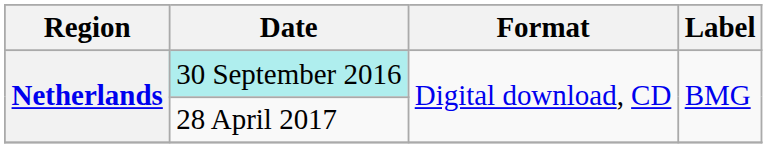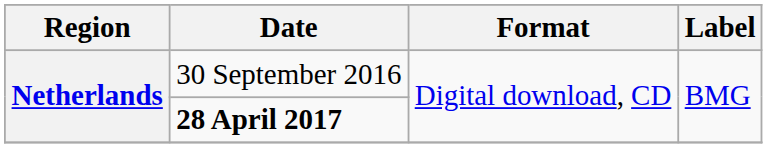30 September 2016 | Date: paleturquoise background -> no background
28 April 2017 | Date: normal -> bold
